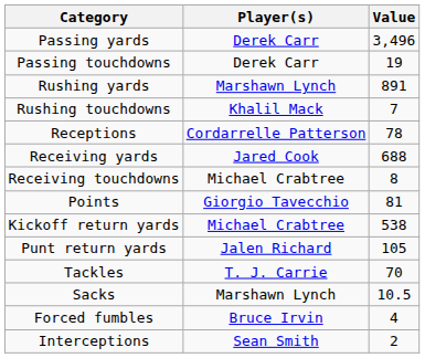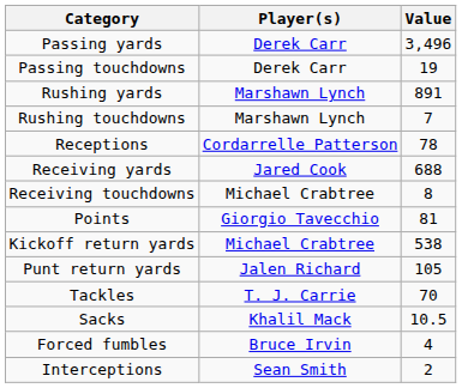Rushing touchdowns | Player(s): Khalil Mack -> Marshawn Lynch
Sacks | Player(s): Marshawn Lynch -> Khalil Mack
